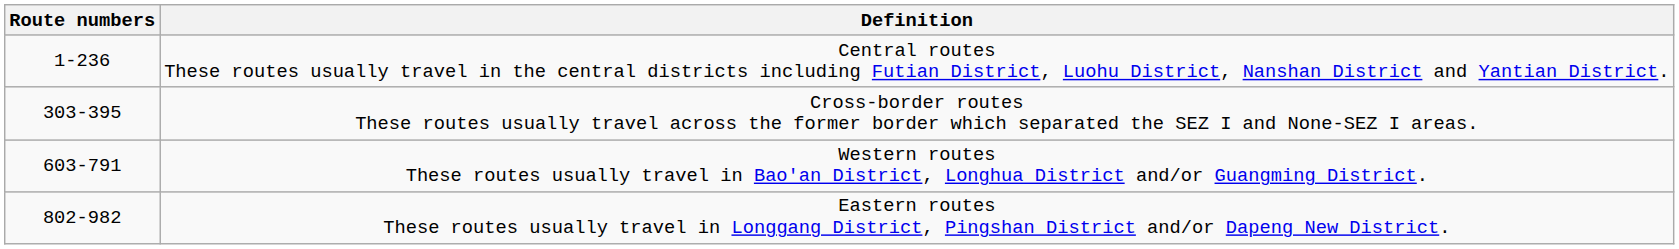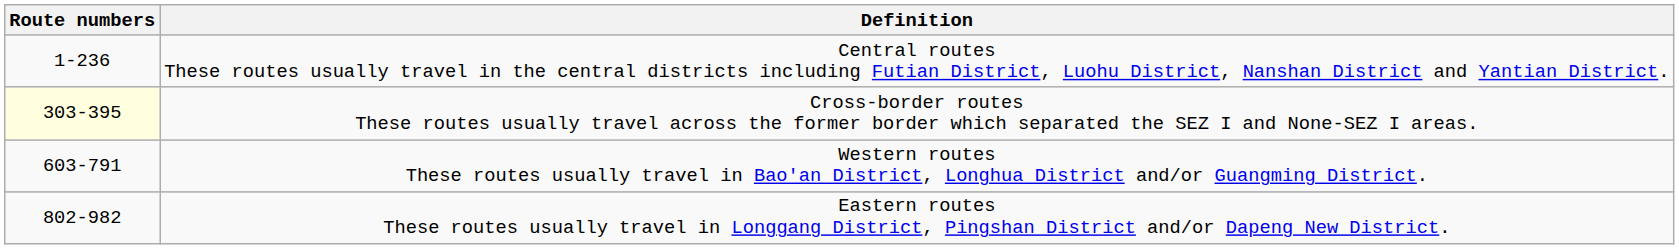row 3 | Route numbers: no background -> lightyellow background
